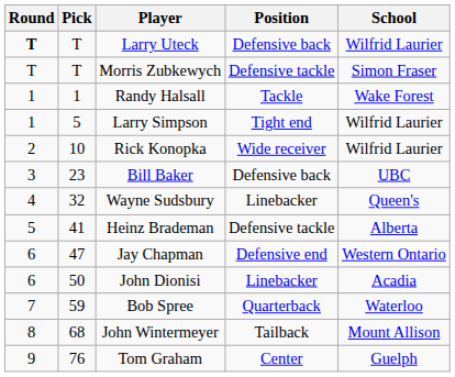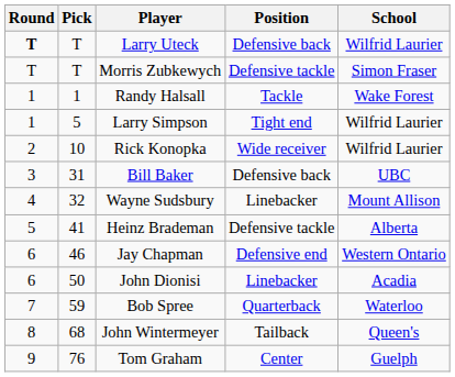Bill Baker | Pick: 23 -> 31
Wayne Sudsbury | School: Queen's -> Mount Allison
Jay Chapman | Pick: 47 -> 46
John Wintermeyer | School: Mount Allison -> Queen's
